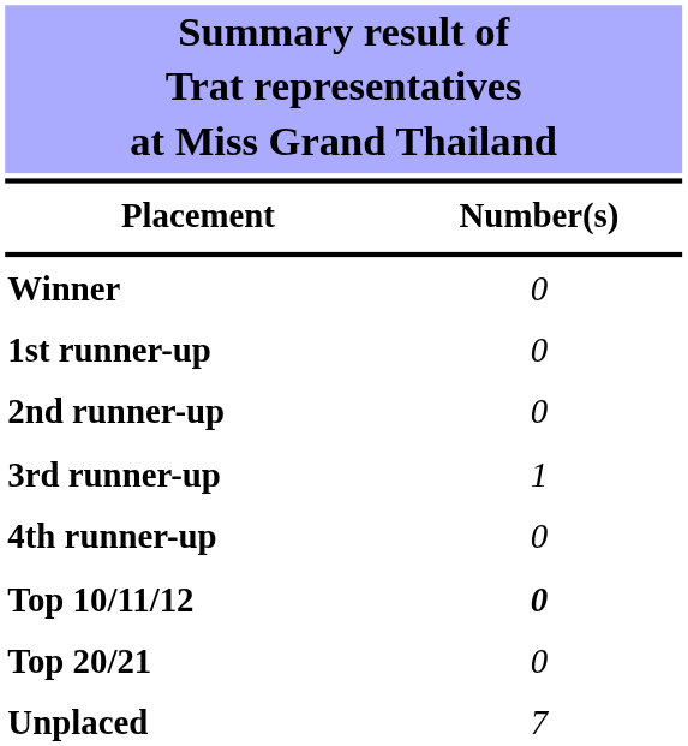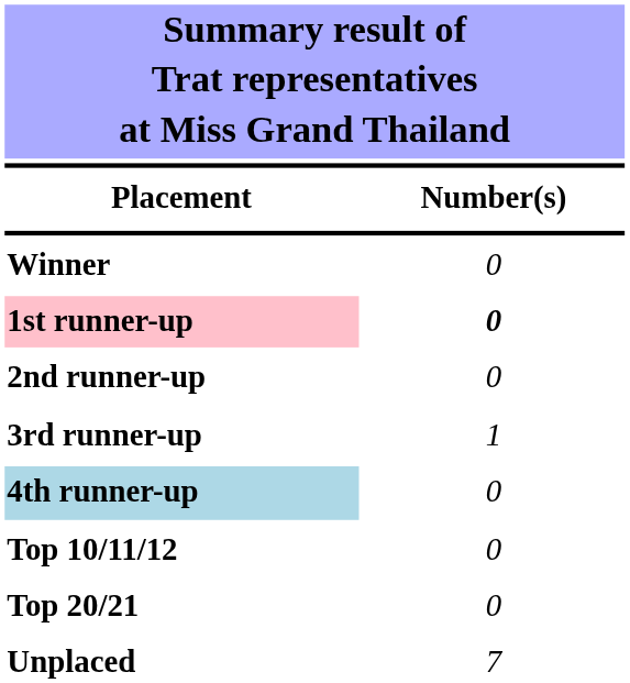row 4 | column 1: no background -> pink background
row 4 | column 2: normal -> bold
row 7 | column 1: no background -> lightblue background
row 8 | column 2: bold -> normal
